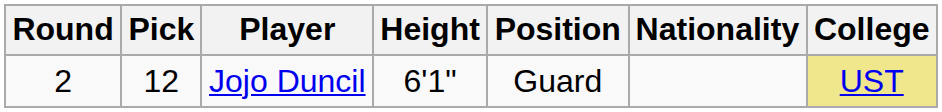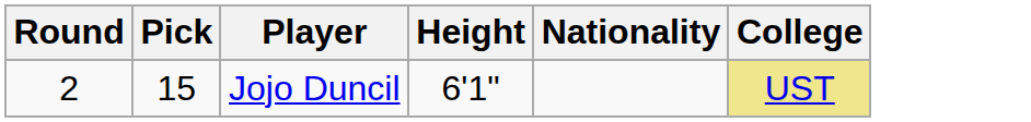- column: Position | Guard
Jojo Duncil | Pick: 12 -> 15
